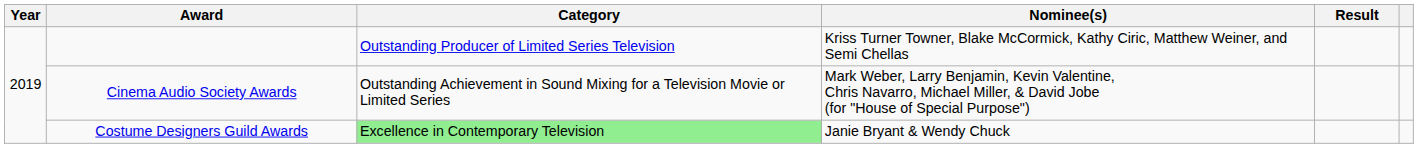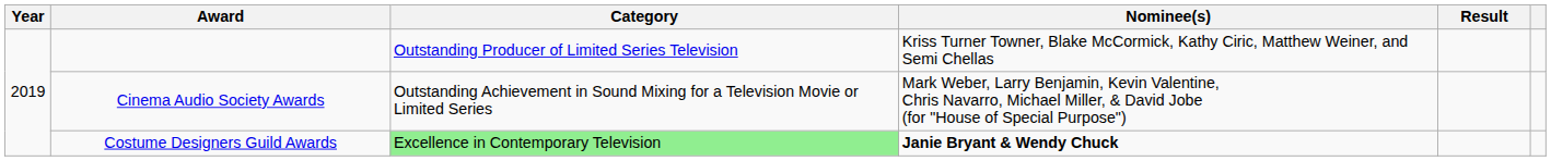Costume Designers Guild Awards | Nominee(s): normal -> bold
